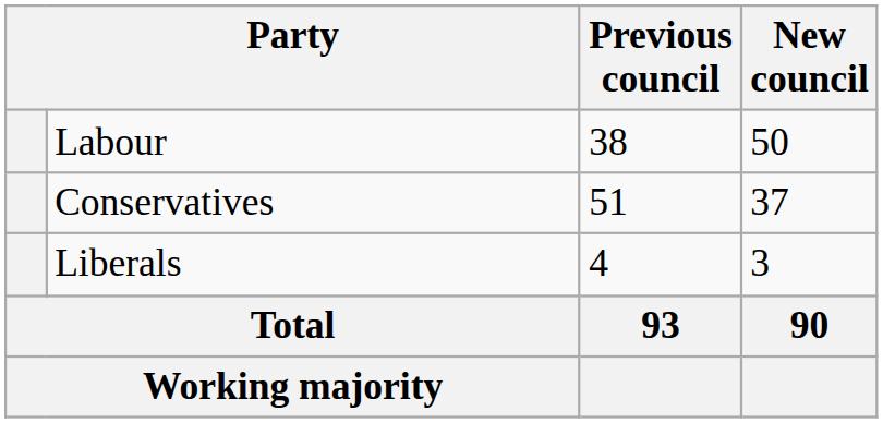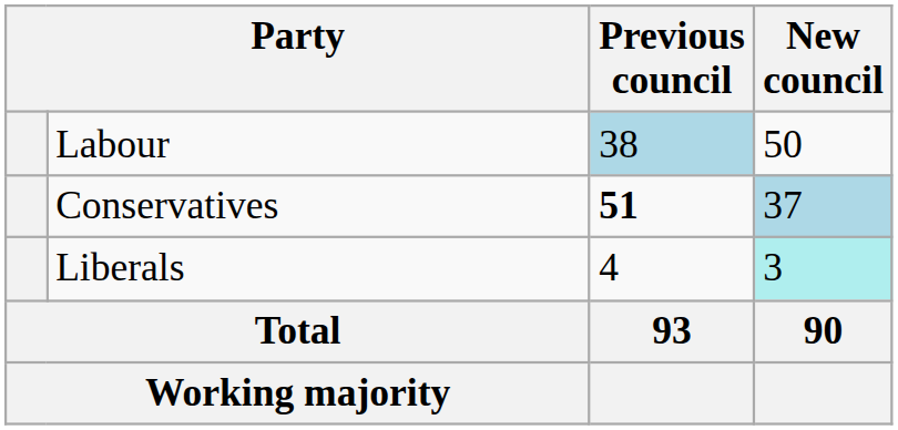Labour | Previous council: no background -> lightblue background
Conservatives | Previous council: normal -> bold
Conservatives | New council: no background -> lightblue background
Liberals | New council: no background -> paleturquoise background
